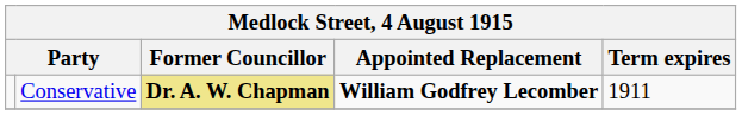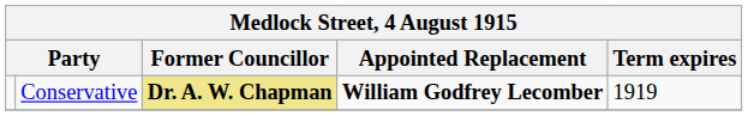Conservative | Term expires: 1911 -> 1919
